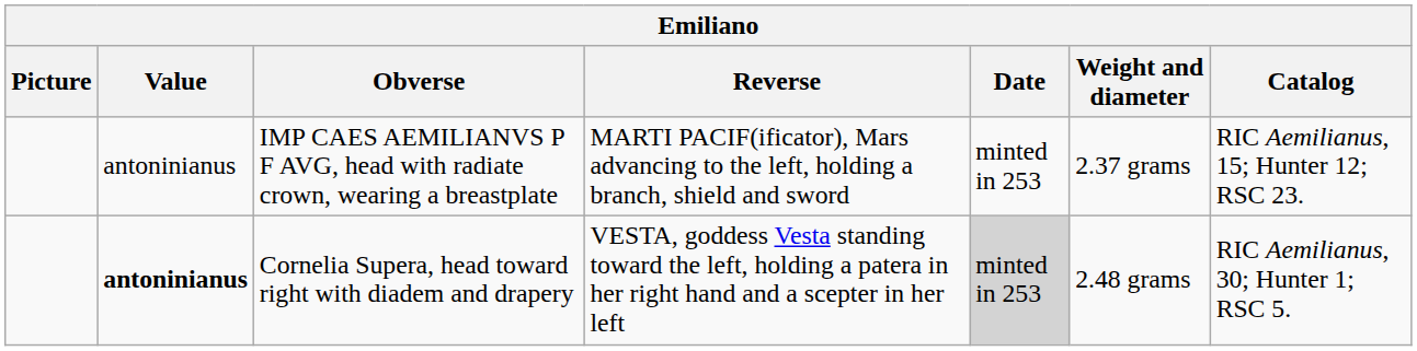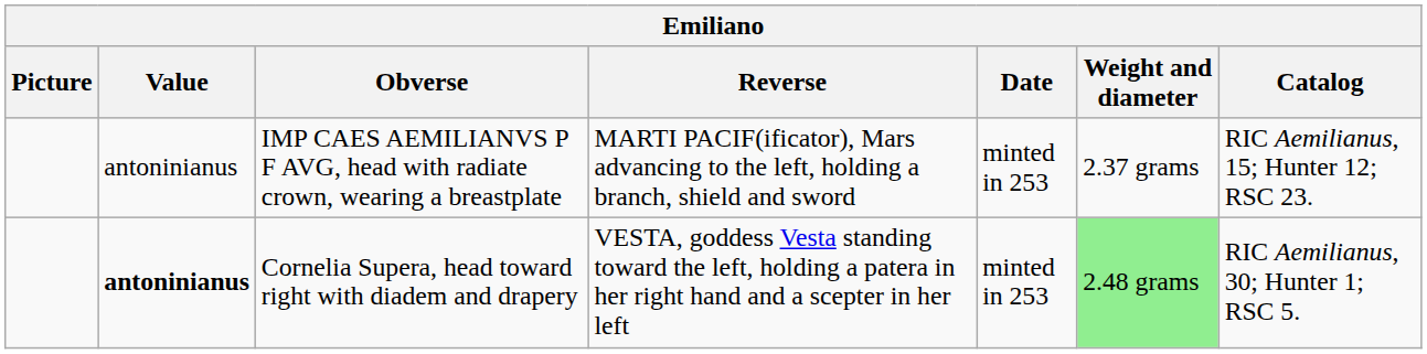Cornelia Supera, head toward right with diadem and drapery | Date: lightgrey background -> no background
Cornelia Supera, head toward right with diadem and drapery | Weight and diameter: no background -> lightgreen background
